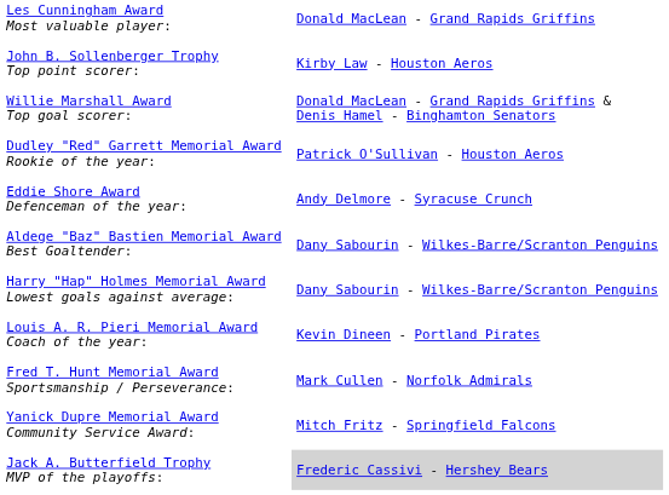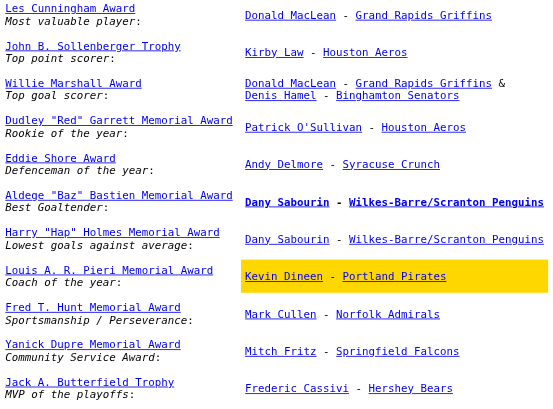Aldege "Baz" Bastien Memorial Award Best Goaltender: | column 2: normal -> bold
Louis A. R. Pieri Memorial Award Coach of the year: | column 2: no background -> gold background
Jack A. Butterfield Trophy MVP of the playoffs: | column 2: lightgrey background -> no background
